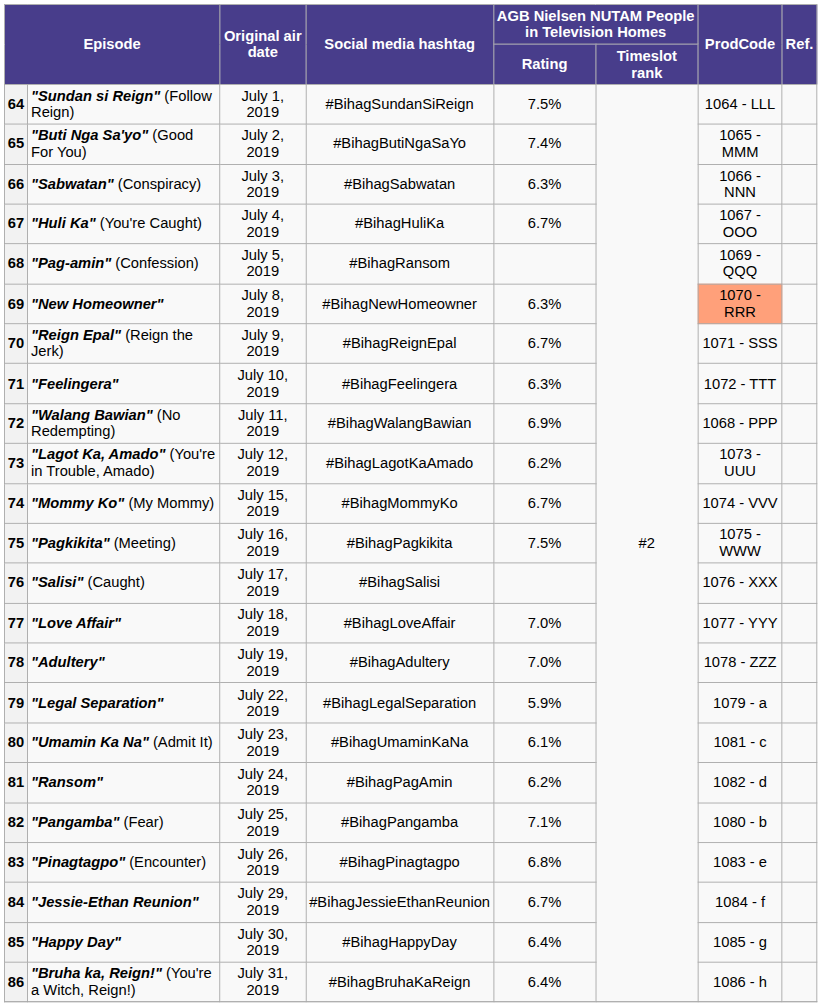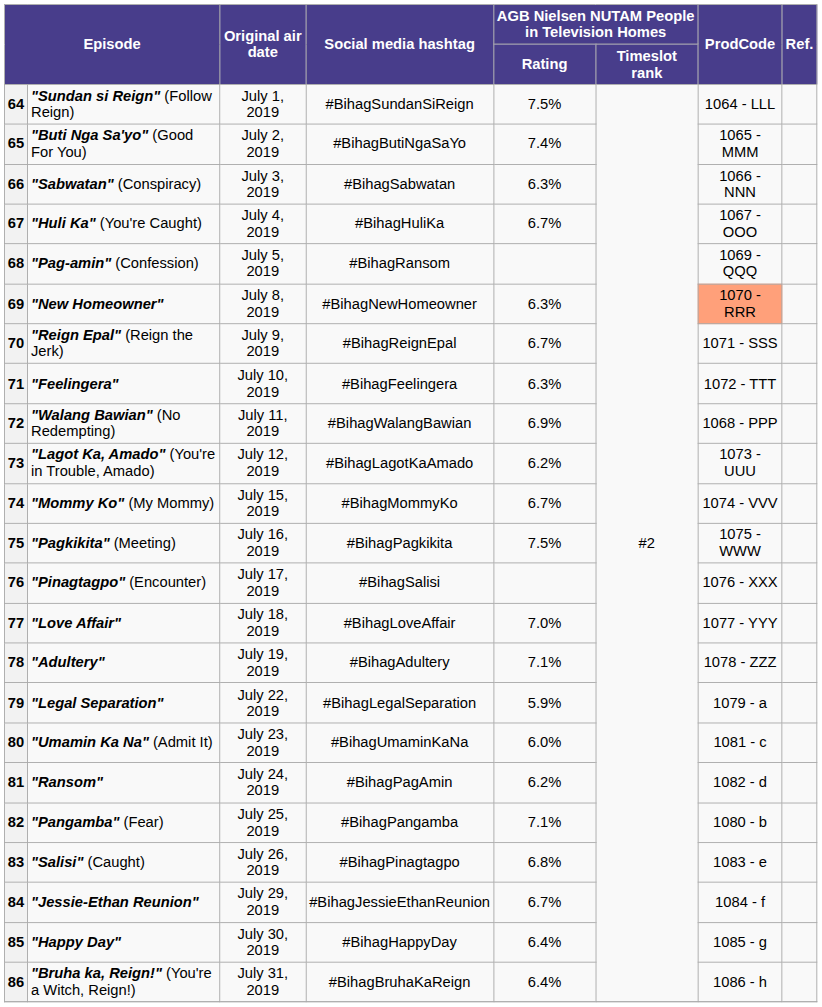76 | column 2: "Salisi" (Caught) -> "Pinagtagpo" (Encounter)
78 | AGB Nielsen NUTAM People in Television Homes / Rating: 7.0% -> 7.1%
80 | AGB Nielsen NUTAM People in Television Homes / Rating: 6.1% -> 6.0%
83 | column 2: "Pinagtagpo" (Encounter) -> "Salisi" (Caught)
